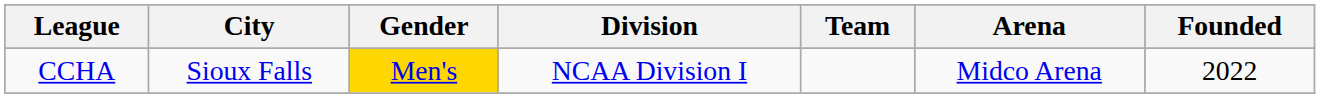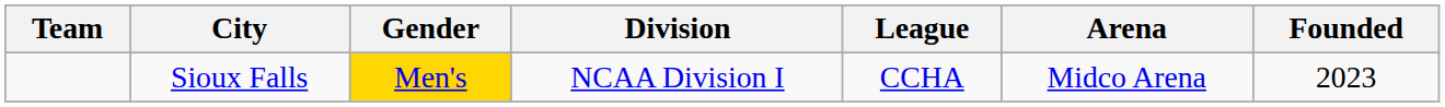columns swapped: Team <-> League
Sioux Falls | Founded: 2022 -> 2023
